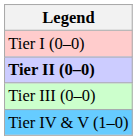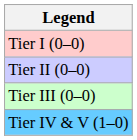row 3 | column 1: bold -> normal
